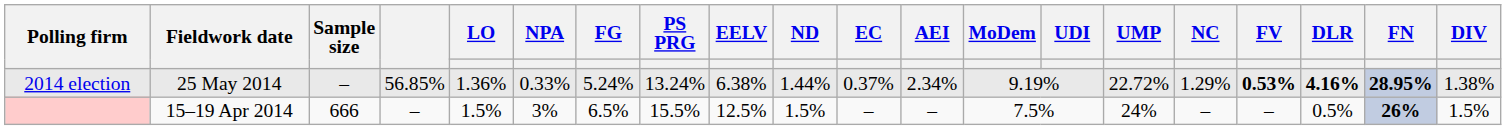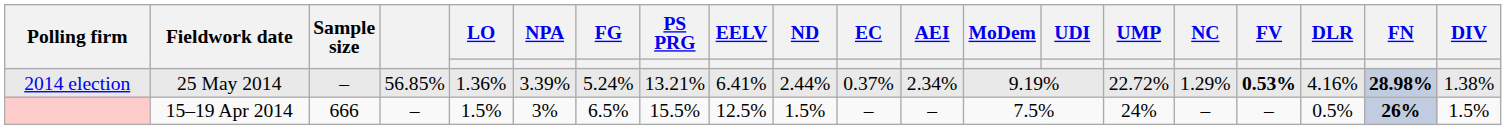2014 election | NPA: 0.33% -> 3.39%
2014 election | PS PRG: 13.24% -> 13.21%
2014 election | EELV: 6.38% -> 6.41%
2014 election | ND: 1.44% -> 2.44%
2014 election | DLR: bold -> normal
2014 election | FN: 28.95% -> 28.98%
